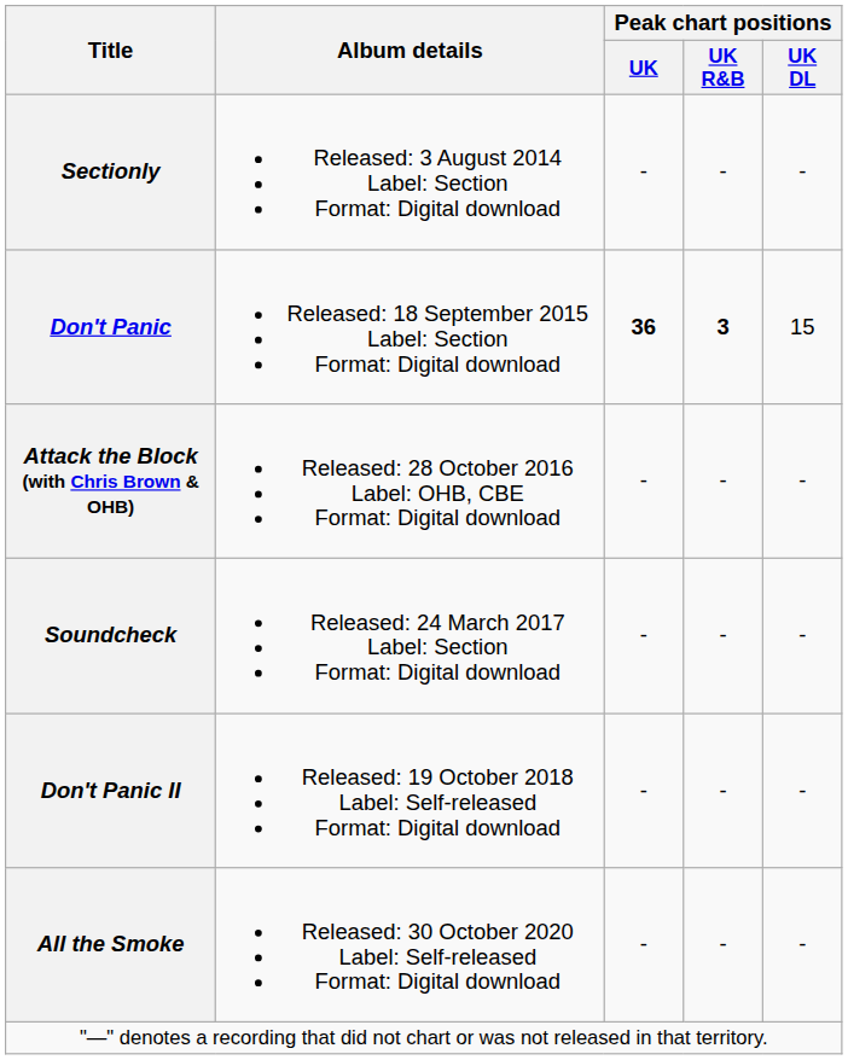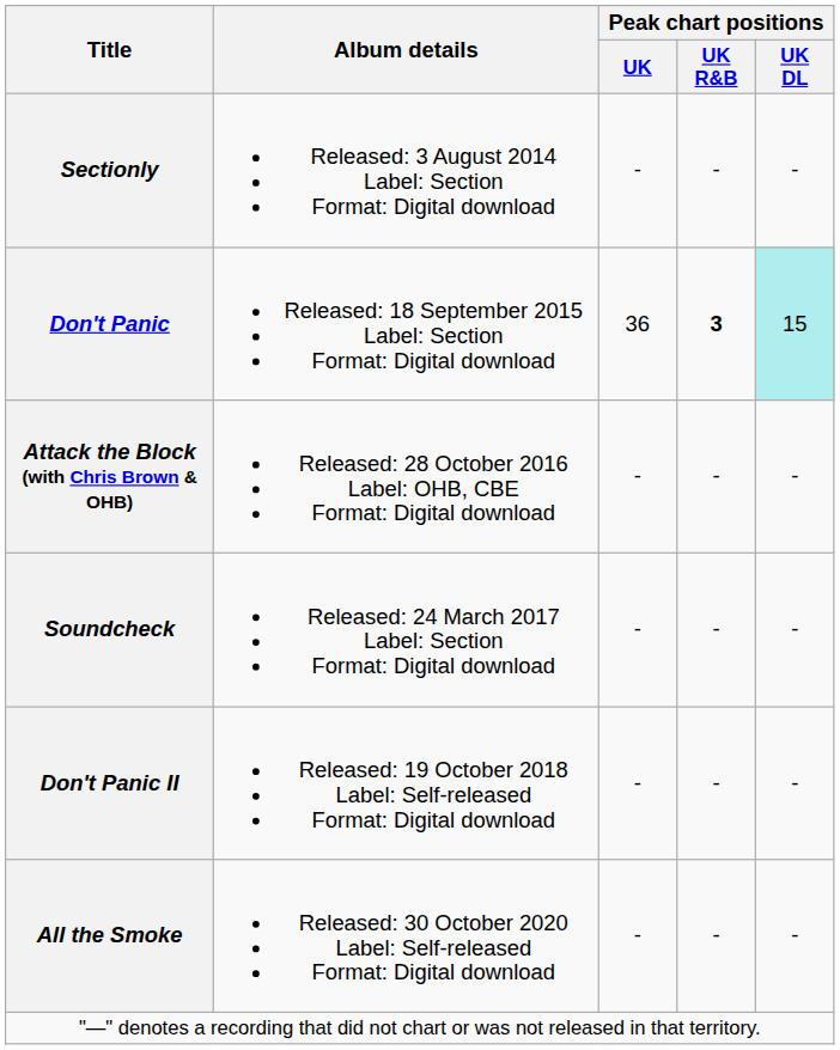Don't Panic | Peak chart positions / UK: bold -> normal
Don't Panic | Peak chart positions / UK DL: no background -> paleturquoise background
